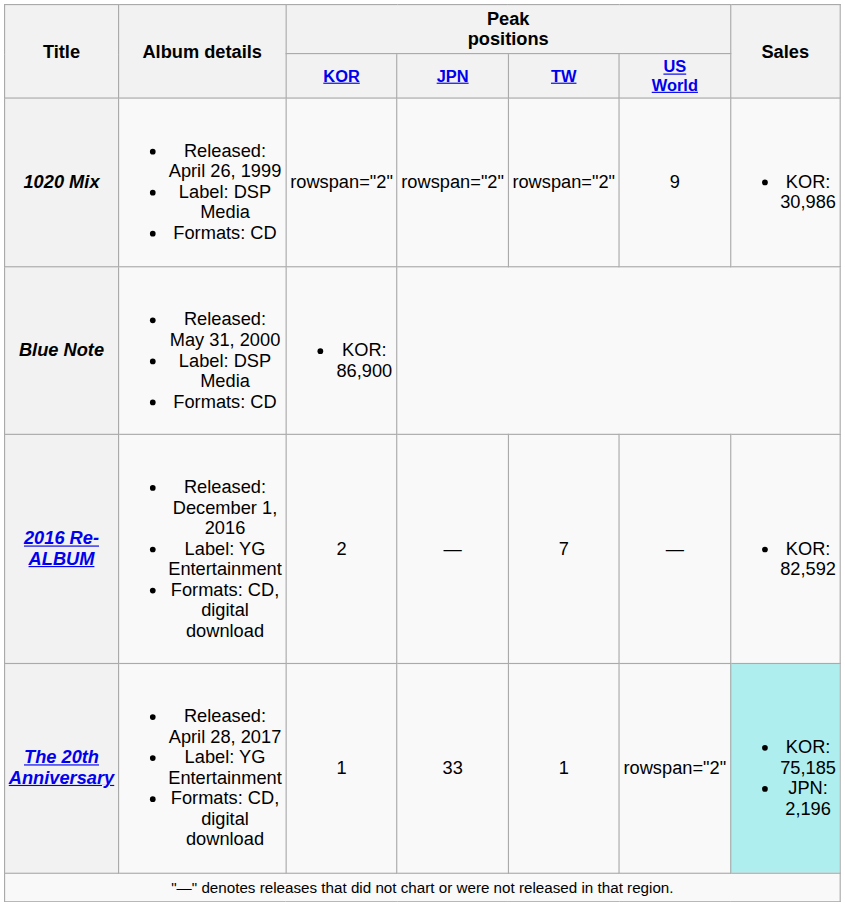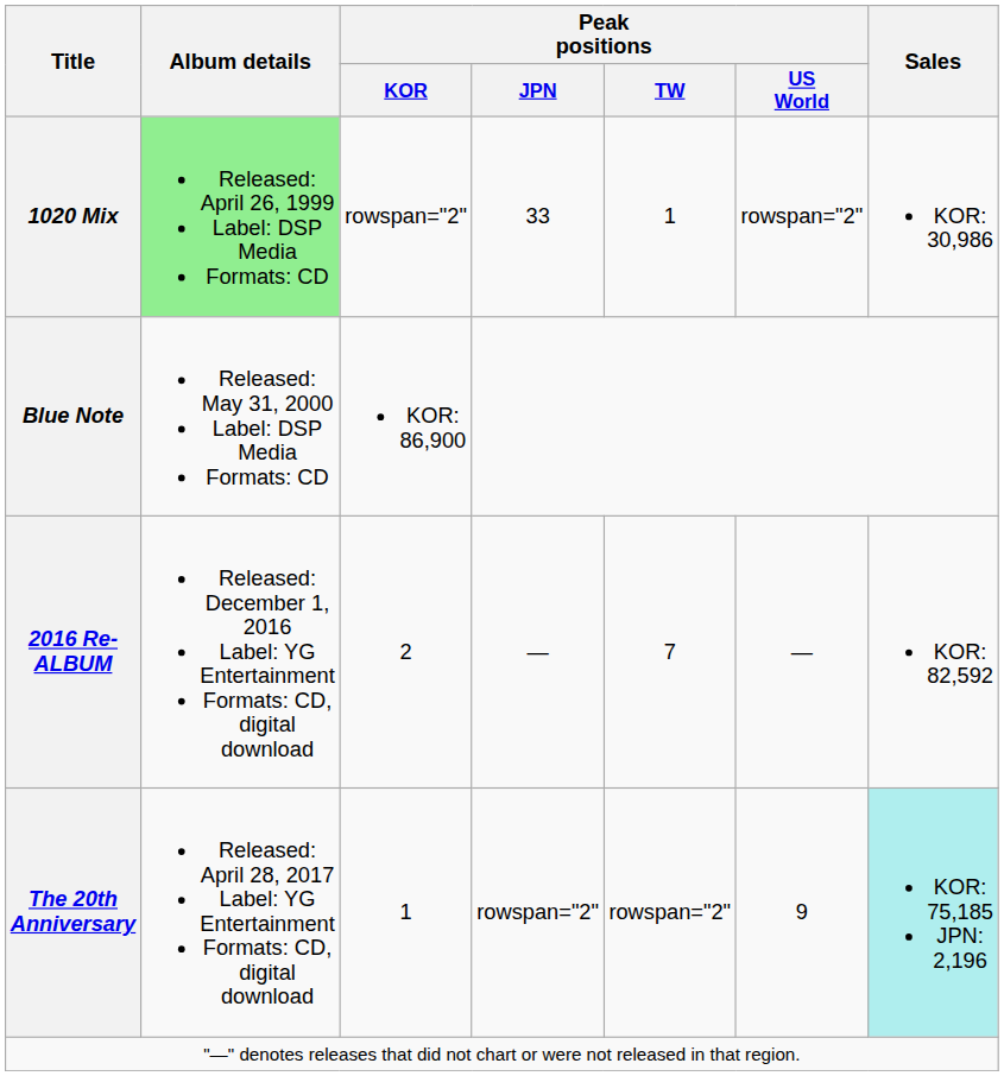1020 Mix | Album details: no background -> lightgreen background
1020 Mix | Peak positions / JPN: rowspan="2" -> 33
1020 Mix | Peak positions / TW: rowspan="2" -> 1
1020 Mix | Peak positions / US World: 9 -> rowspan="2"
The 20th Anniversary | Peak positions / JPN: 33 -> rowspan="2"
The 20th Anniversary | Peak positions / TW: 1 -> rowspan="2"
The 20th Anniversary | Peak positions / US World: rowspan="2" -> 9
